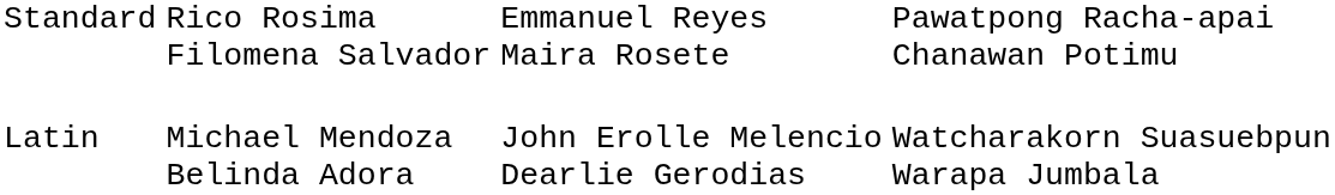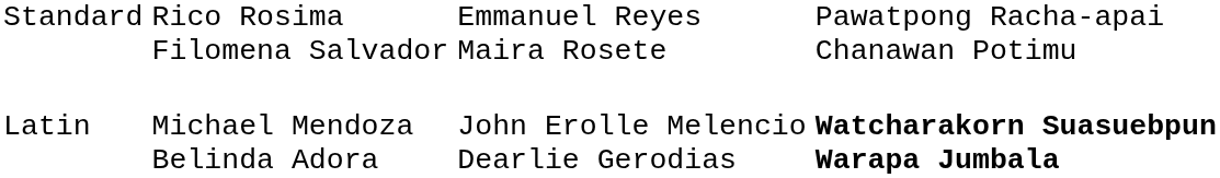Latin | column 4: normal -> bold
